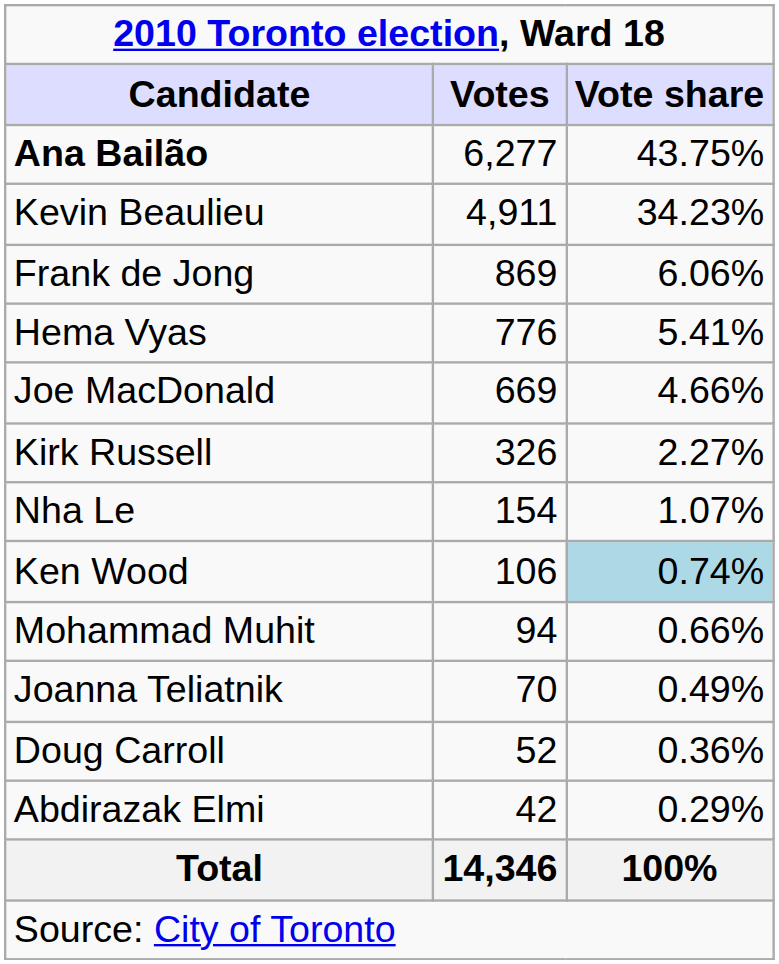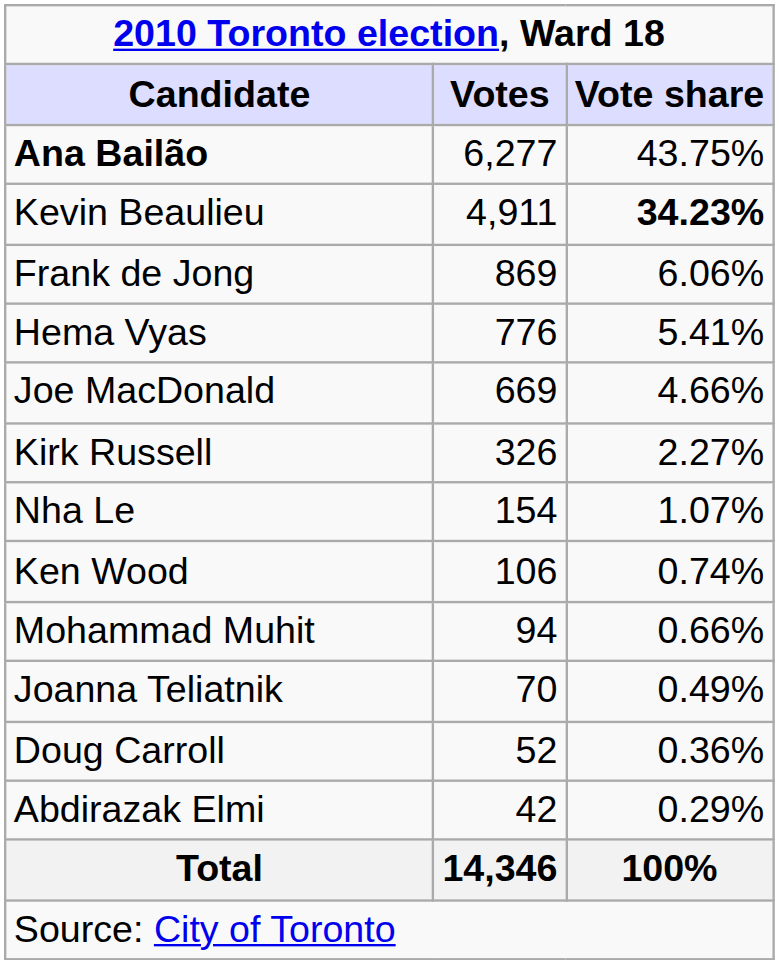Kevin Beaulieu | Vote share: normal -> bold
Ken Wood | Vote share: lightblue background -> no background
